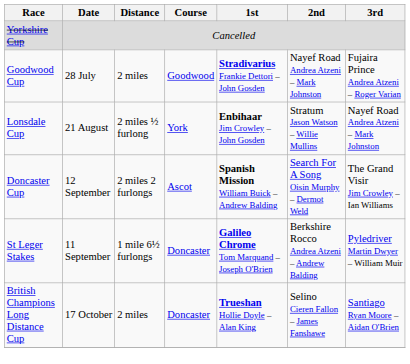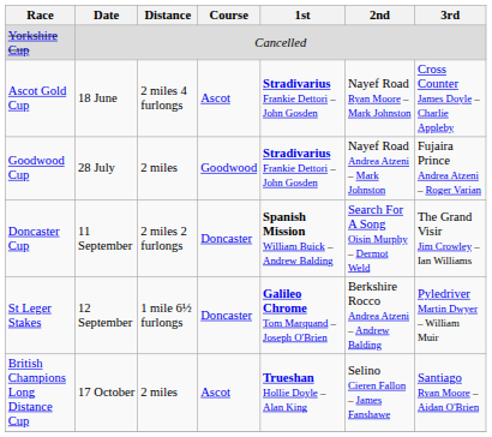+ row: Ascot Gold Cup | 18 June | 2 miles 4 furlongs | Ascot | Stradivarius Frankie Dettori – John Gosden | Nayef Road Ryan Moore – Mark Johnston | Cross Counter James Doyle – Charlie Appleby
- row: Lonsdale Cup | 21 August | 2 miles ½ furlong | York | Enbihaar Jim Crowley – John Gosden | Stratum Jason Watson – Willie Mullins | Nayef Road Andrea Atzeni – Mark Johnston
Doncaster Cup | Date: 12 September -> 11 September
Doncaster Cup | Course: Ascot -> Doncaster
St Leger Stakes | Date: 11 September -> 12 September
British Champions Long Distance Cup | Course: Doncaster -> Ascot
